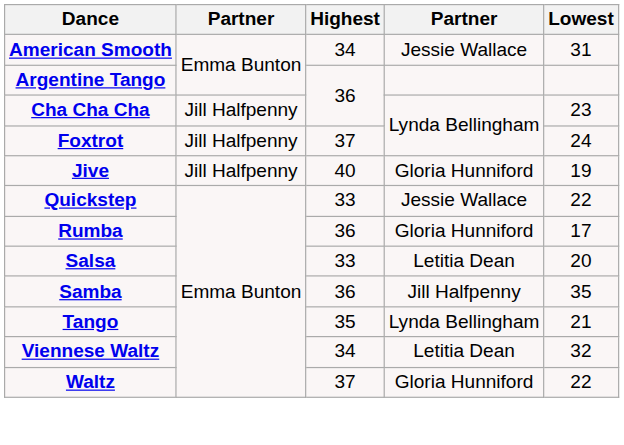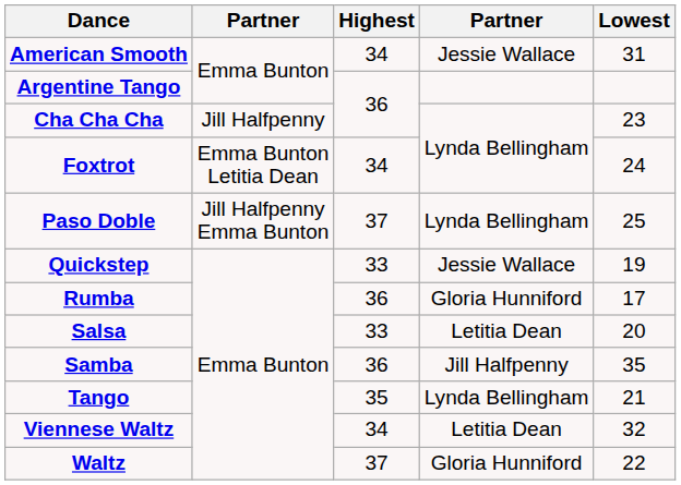Foxtrot | column 2: Jill Halfpenny -> Emma Bunton Letitia Dean
Foxtrot | Highest: 37 -> 34
- row: Jive | Jill Halfpenny | 40 | Gloria Hunniford | 19
+ row: Paso Doble | Jill Halfpenny Emma Bunton | 37 | Lynda Bellingham | 25
Quickstep | Lowest: 22 -> 19
